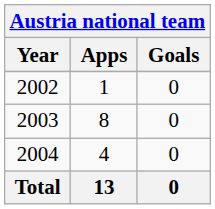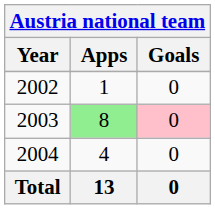2003 | Apps: no background -> lightgreen background
2003 | Goals: no background -> pink background
